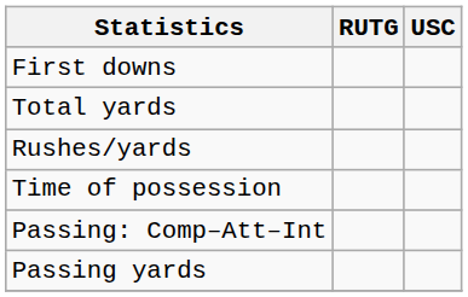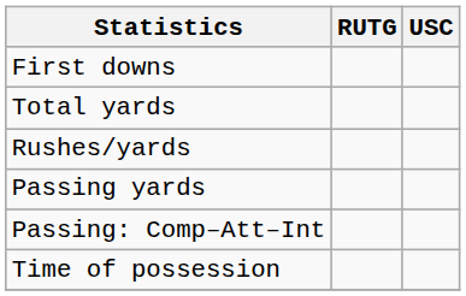rows swapped: Passing yards <-> Time of possession
